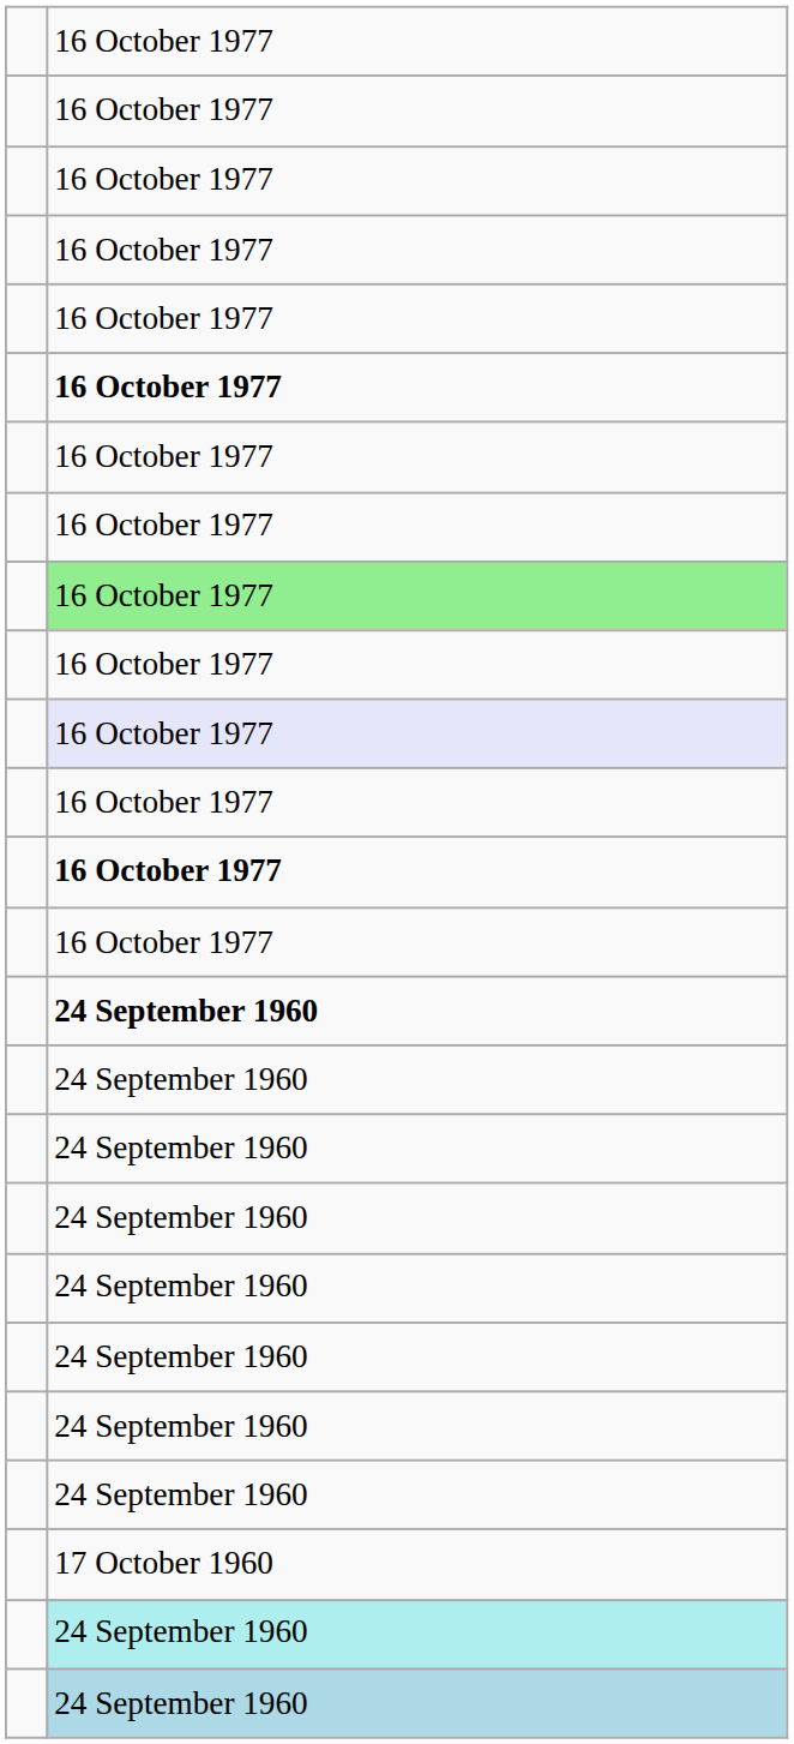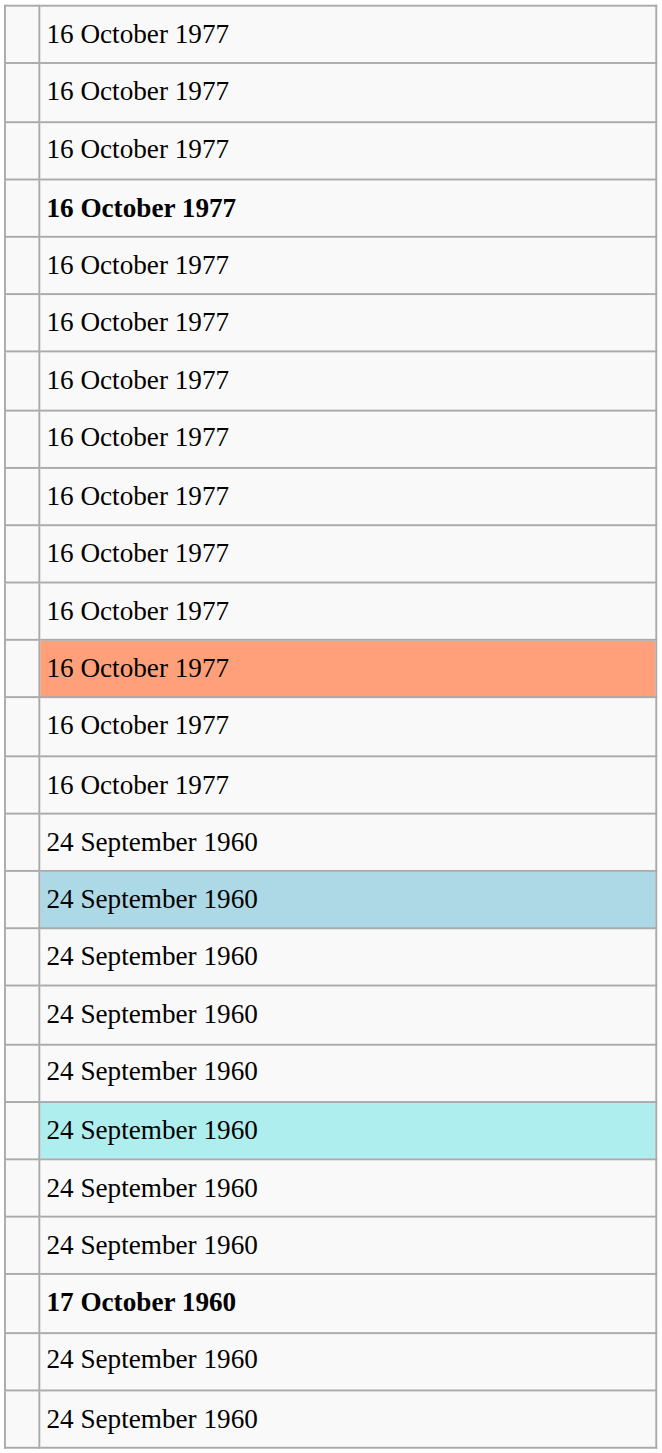row 4 | column 2: normal -> bold
row 6 | column 2: bold -> normal
row 9 | column 2: lightgreen background -> no background
row 11 | column 2: lavender background -> no background
row 12 | column 2: no background -> lightsalmon background
row 13 | column 2: bold -> normal
row 15 | column 2: bold -> normal
row 16 | column 2: no background -> lightblue background
row 20 | column 2: no background -> paleturquoise background
row 23 | column 2: normal -> bold
row 24 | column 2: paleturquoise background -> no background
row 25 | column 2: lightblue background -> no background
